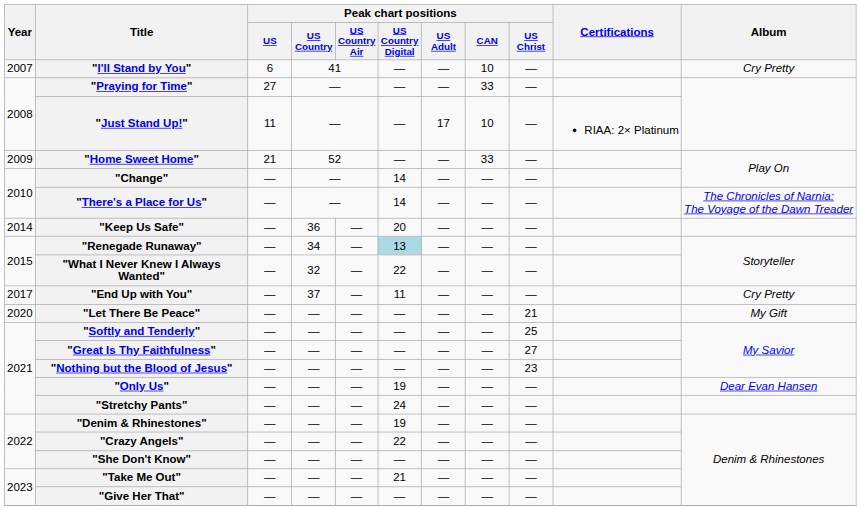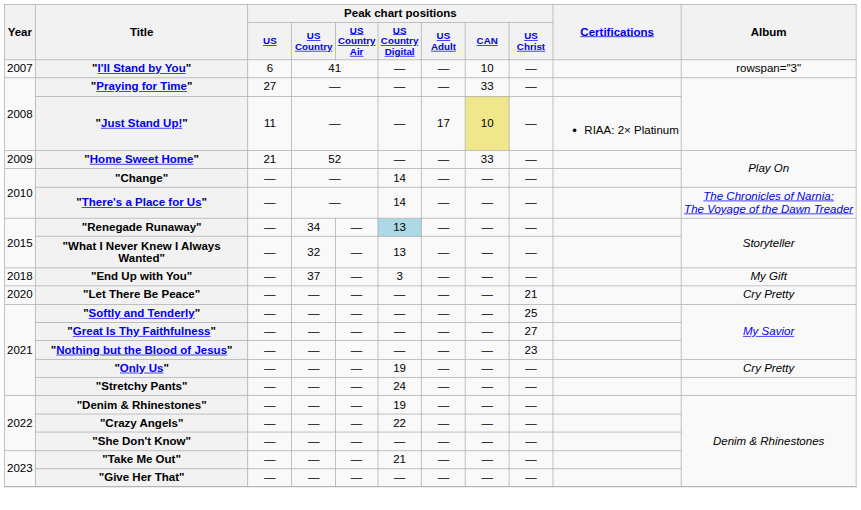"I'll Stand by You" | Album: Cry Pretty -> rowspan="3"
"Just Stand Up!" | Peak chart positions / CAN: no background -> khaki background
- row: 2014 | "Keep Us Safe" | — | 36 | — | 20 | — | — | —
"What I Never Knew I Always Wanted" | Peak chart positions / US Country Digital: 22 -> 13
"End Up with You" | Year: 2017 -> 2018
"End Up with You" | Peak chart positions / US Country Digital: 11 -> 3
"End Up with You" | Album: Cry Pretty -> My Gift
"Let There Be Peace" | Album: My Gift -> Cry Pretty
"Only Us" | Album: Dear Evan Hansen -> Cry Pretty
